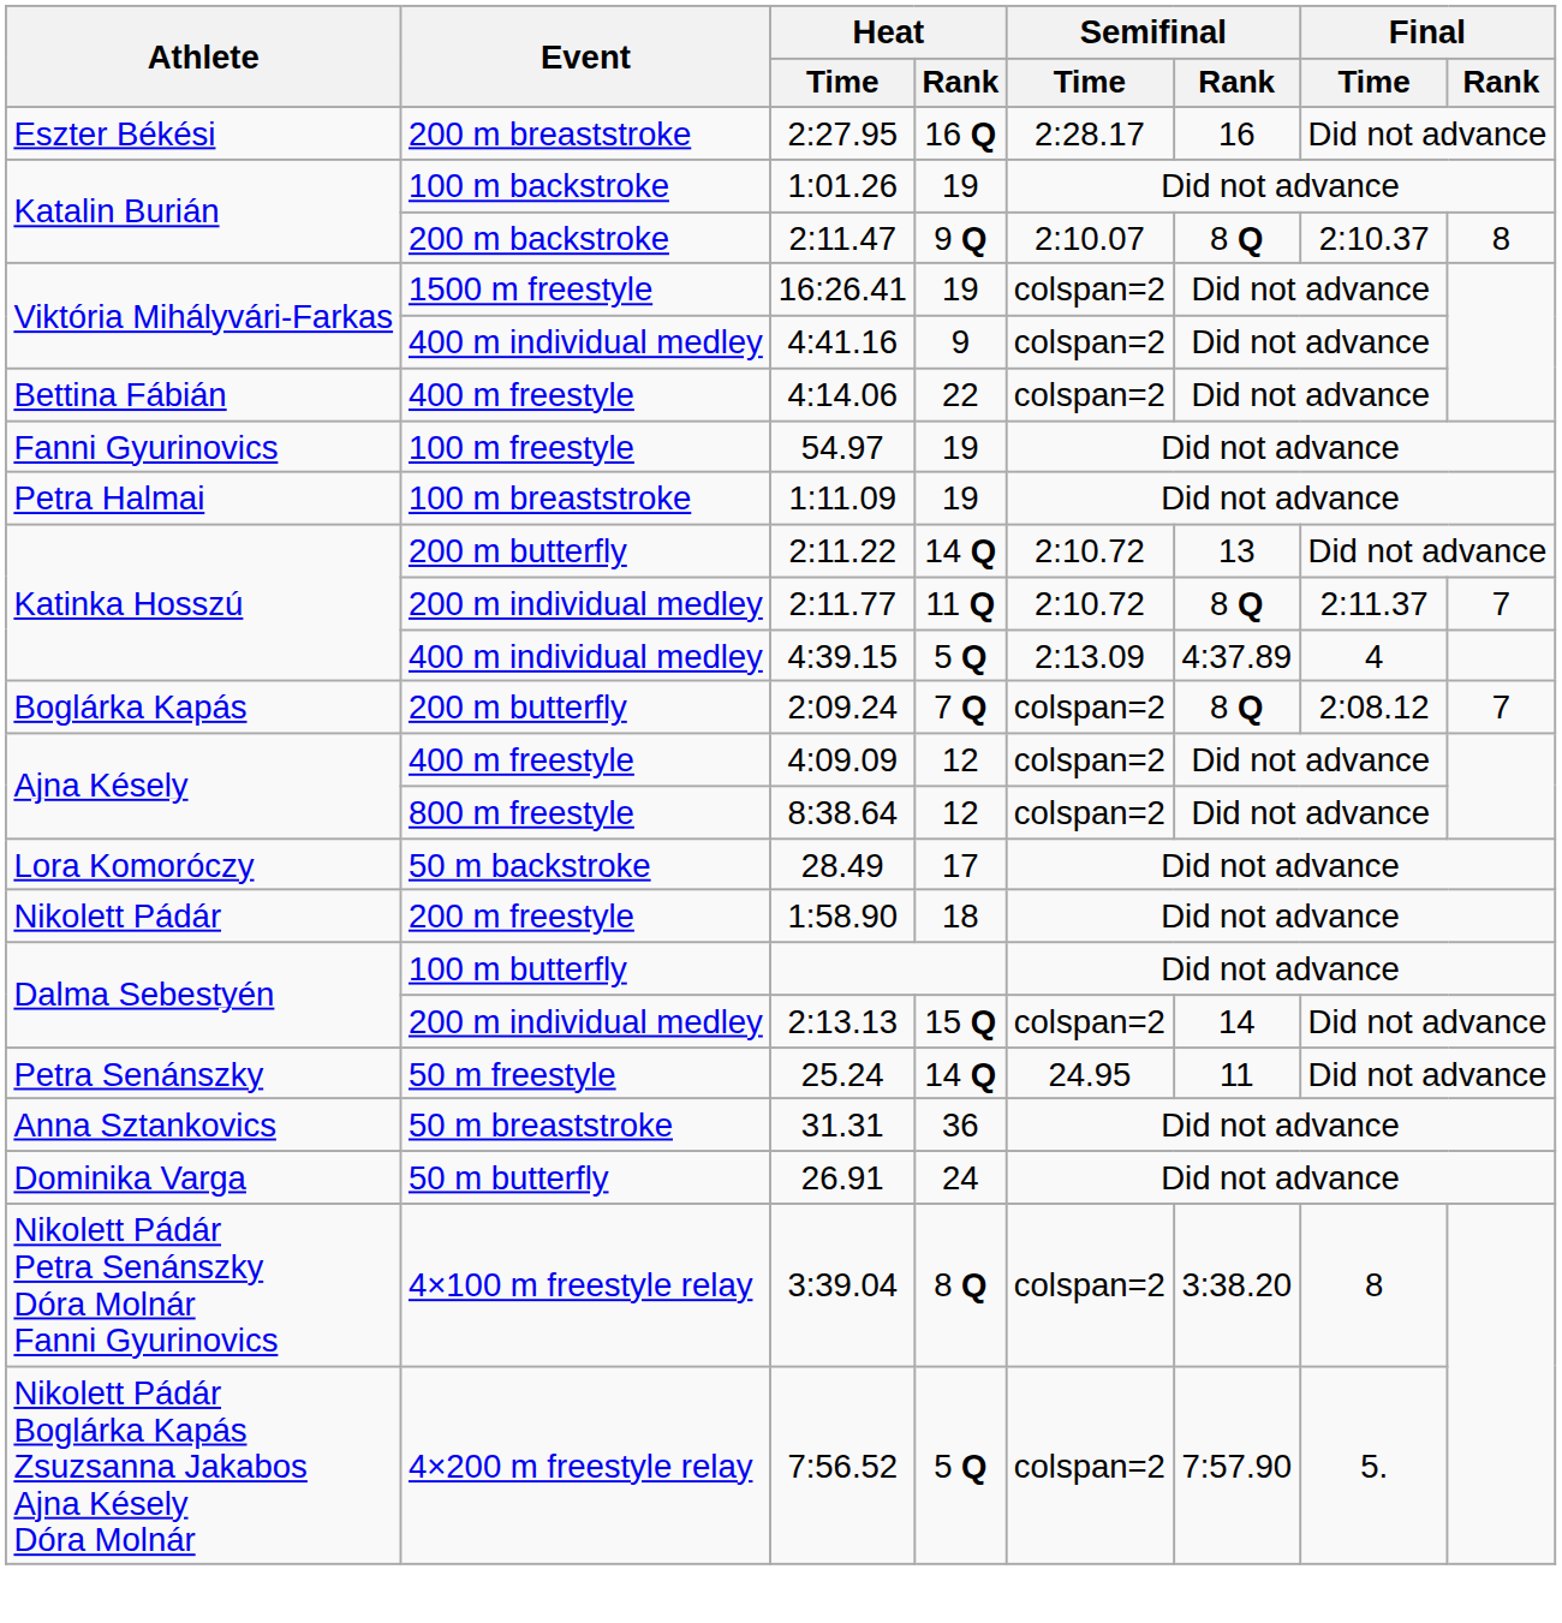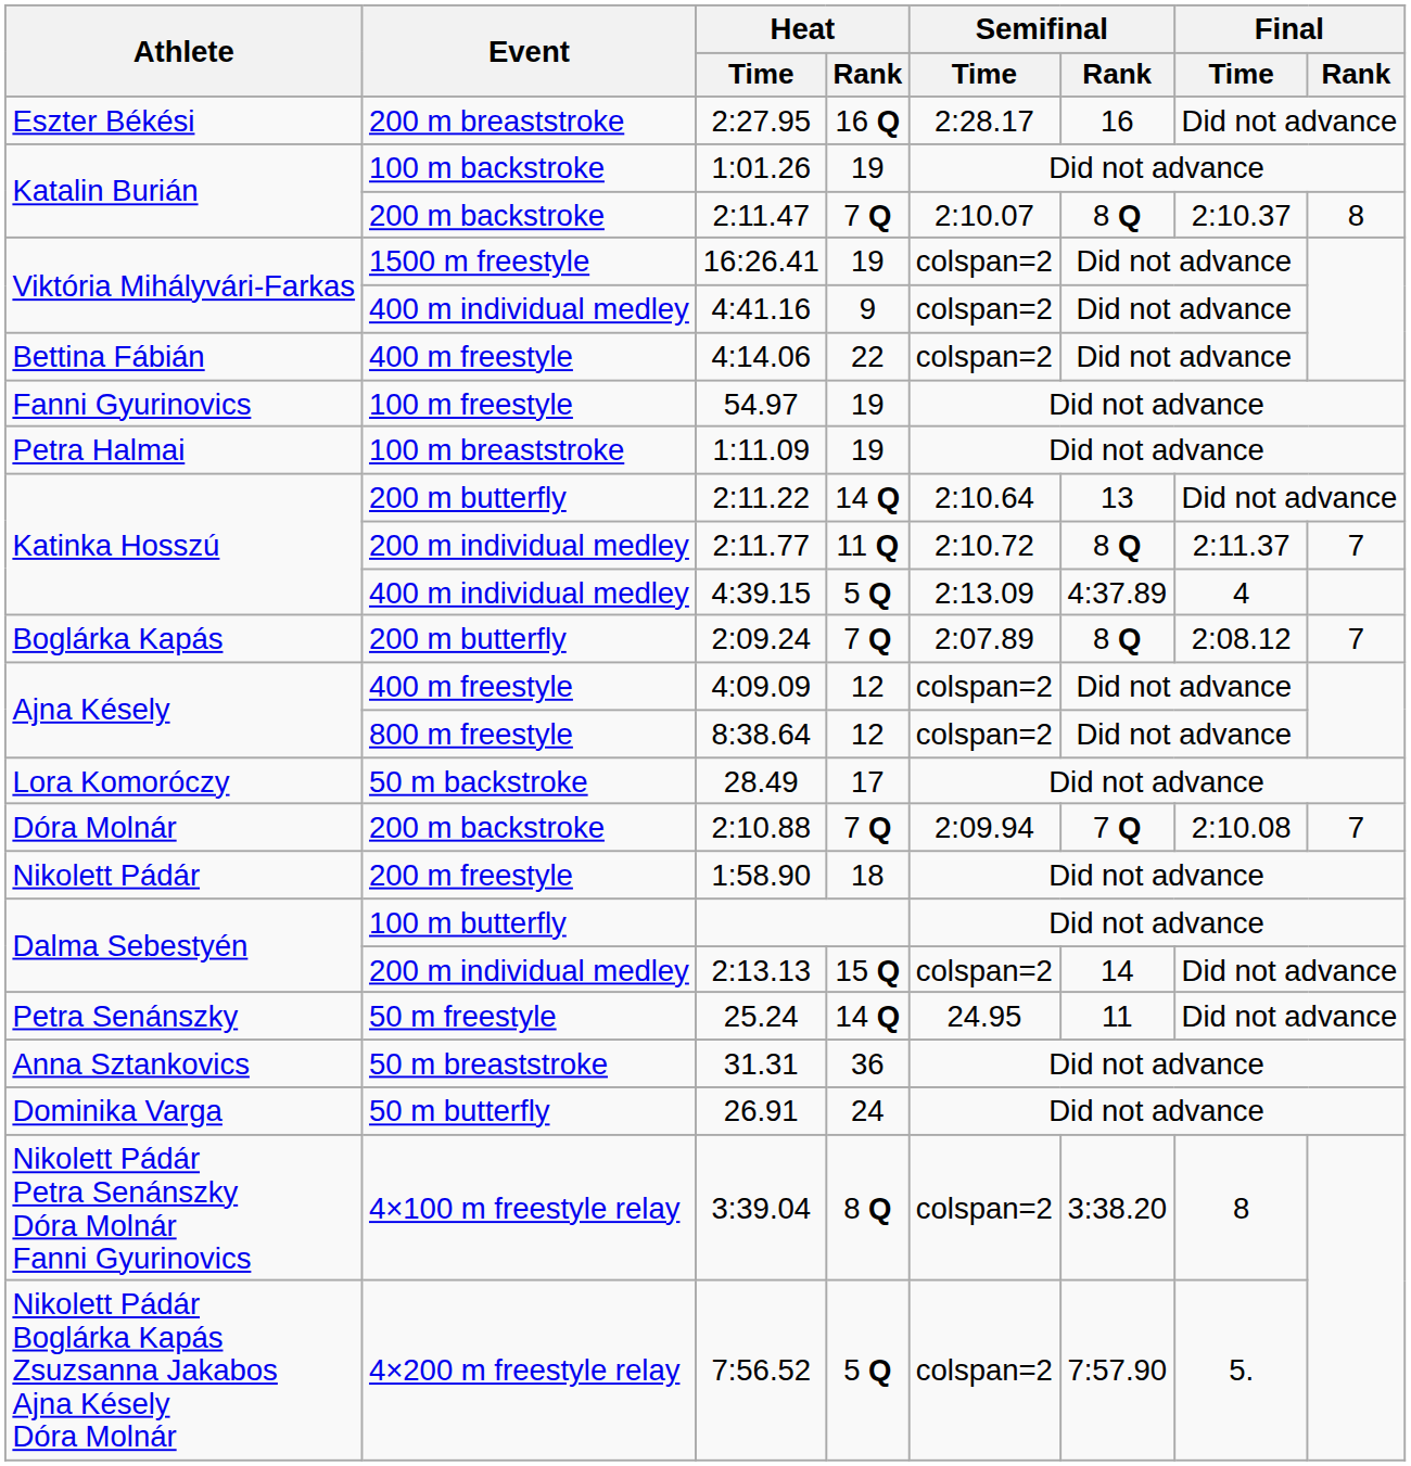2:11.47 | Heat / Rank: 9 Q -> 7 Q
2:11.22 | Semifinal / Time: 2:10.72 -> 2:10.64
2:09.24 | Semifinal / Time: colspan=2 -> 2:07.89
+ row: Dóra Molnár | 200 m backstroke | 2:10.88 | 7 Q | 2:09.94 | 7 Q | 2:10.08 | 7
